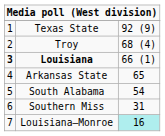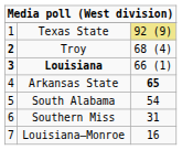Texas State | column 3: no background -> khaki background
Troy | column 1: normal -> bold
Arkansas State | column 3: normal -> bold
Louisiana–Monroe | column 3: paleturquoise background -> no background
